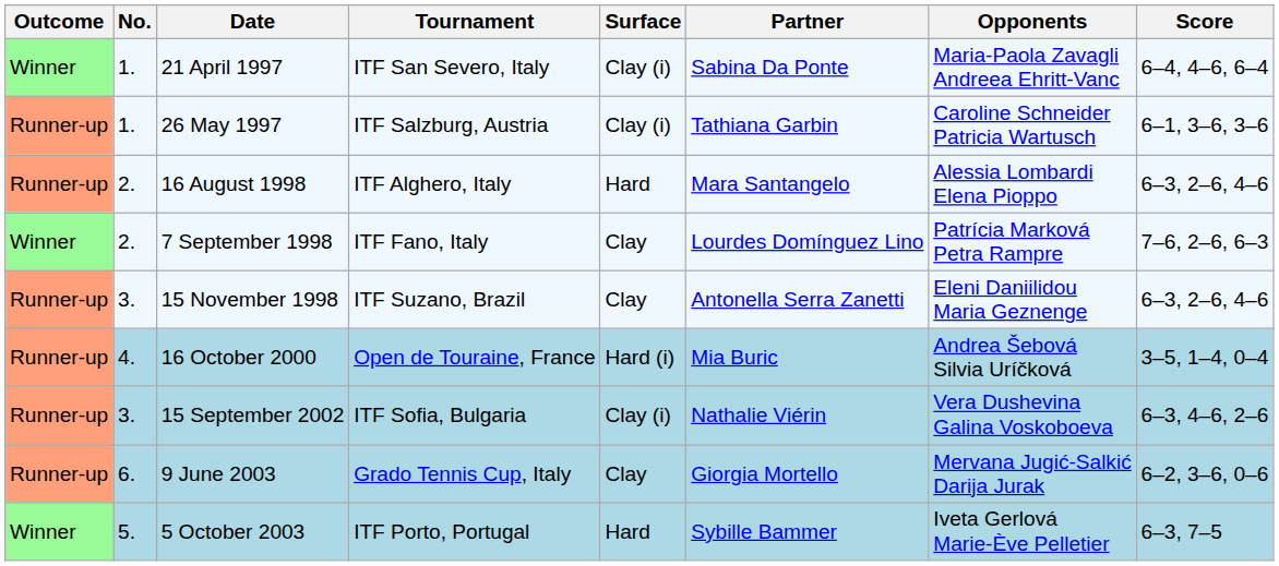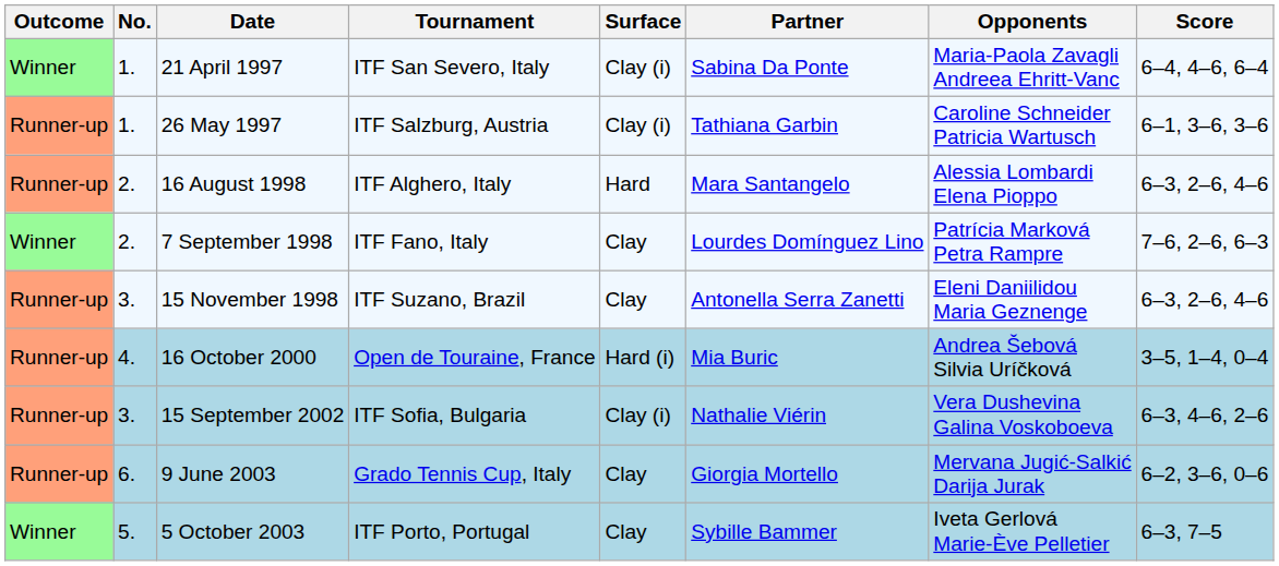5 October 2003 | Surface: Hard -> Clay
